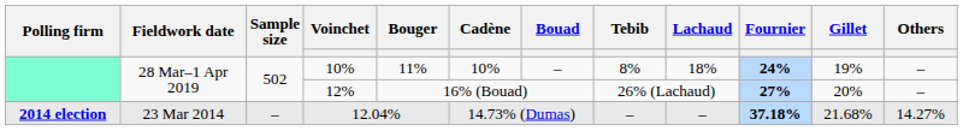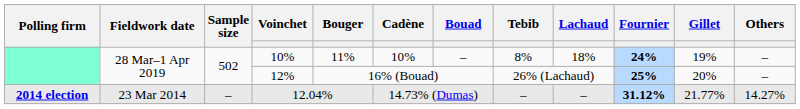12% | Fournier: 27% -> 25%
12.04% | Fournier: 37.18% -> 31.12%
12.04% | Gillet: 21.68% -> 21.77%
